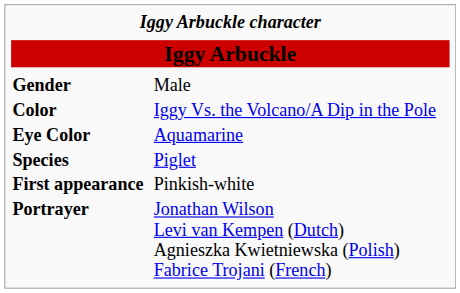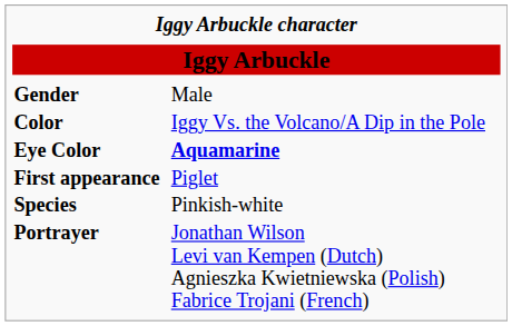row 5 | column 2: normal -> bold
row 6 | column 1: Species -> First appearance
row 7 | column 1: First appearance -> Species
